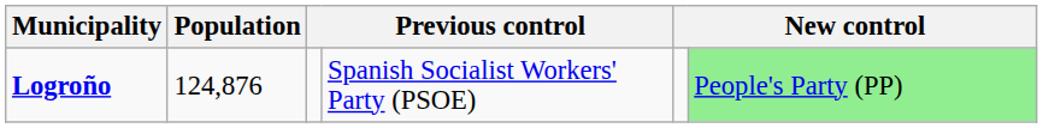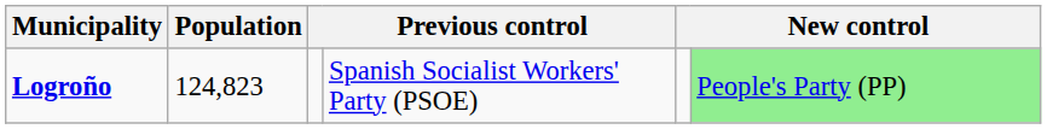Logroño | Population: 124,876 -> 124,823
